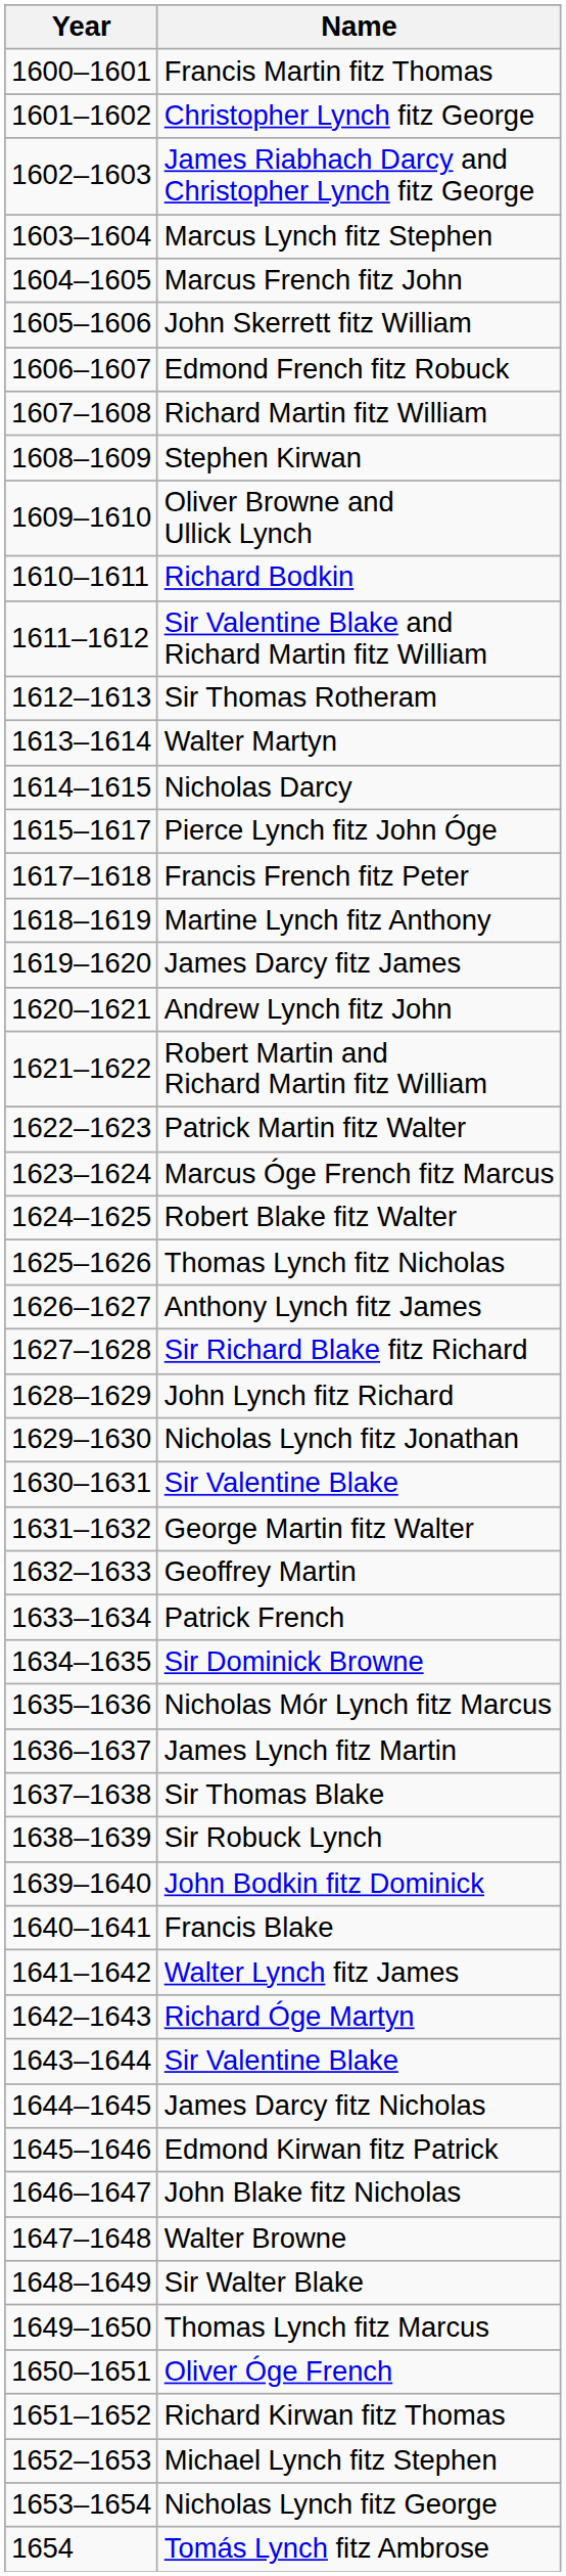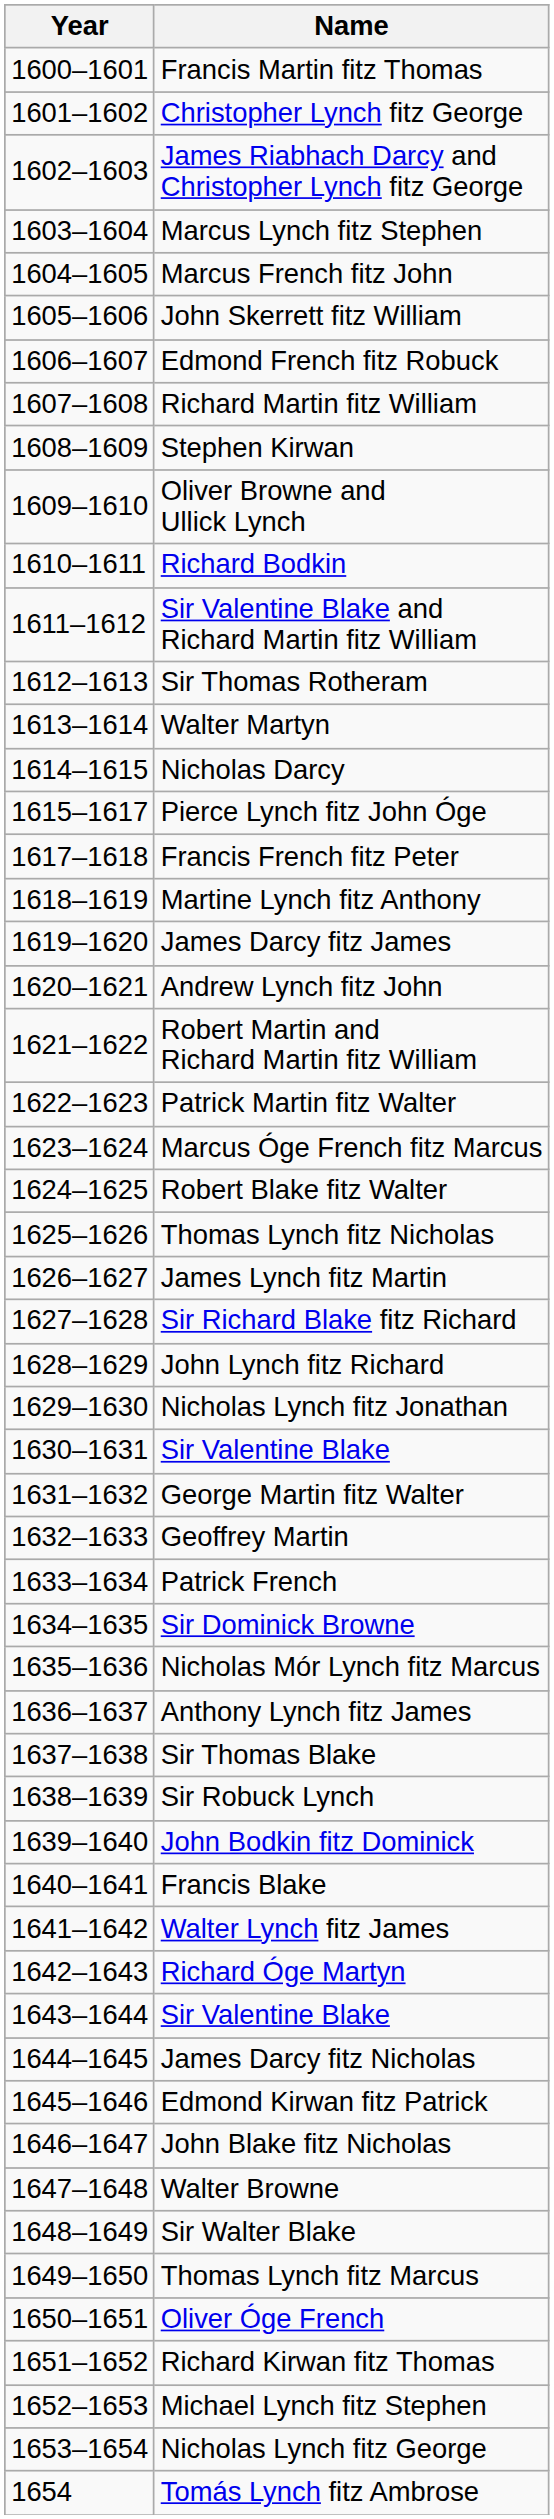row 27 | Name: Anthony Lynch fitz James -> James Lynch fitz Martin
row 37 | Name: James Lynch fitz Martin -> Anthony Lynch fitz James
